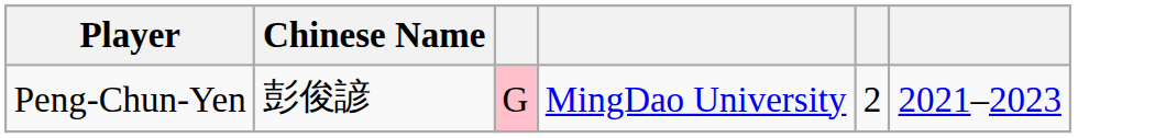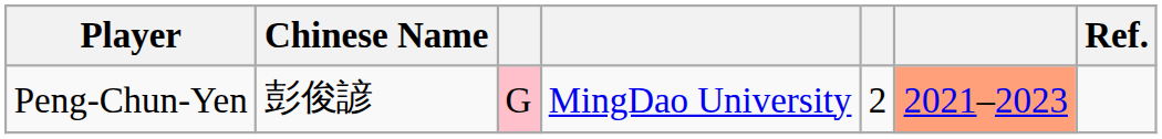+ column: Ref.
Peng-Chun-Yen | column 6: no background -> lightsalmon background
